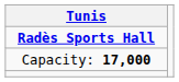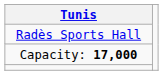Radès Sports Hall | Tunis: bold -> normal
